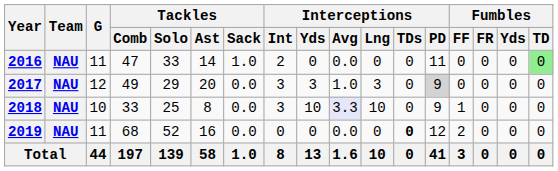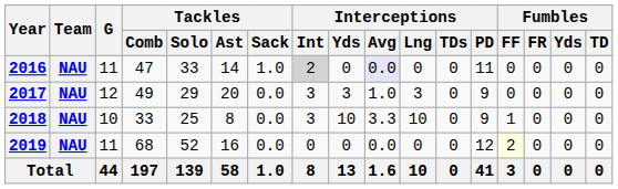2016 | Interceptions / Int: no background -> lightgrey background
2016 | Interceptions / Avg: no background -> lavender background
2016 | Fumbles / TD: lightgreen background -> no background
2017 | Interceptions / PD: lightgrey background -> no background
2018 | Interceptions / Avg: lavender background -> no background
2019 | Interceptions / TDs: bold -> normal
2019 | Fumbles / FF: no background -> lightyellow background
